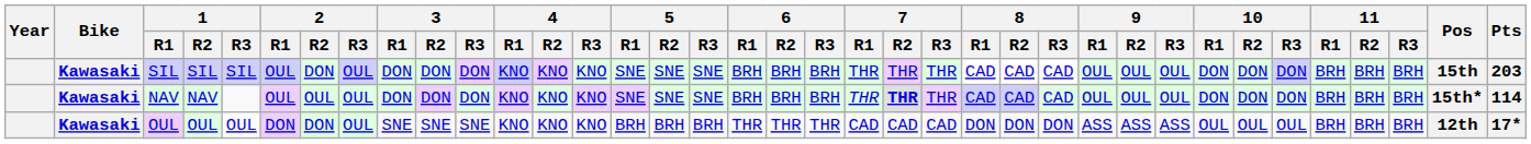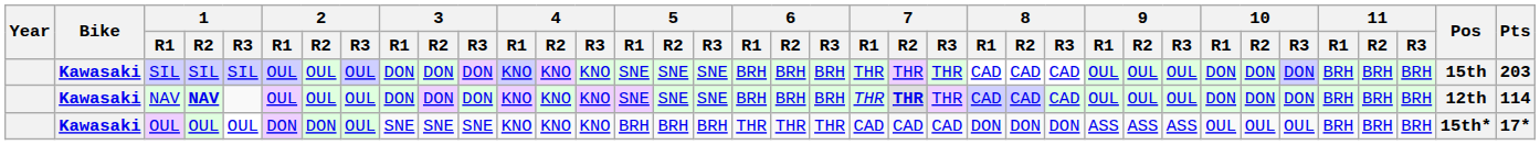row 3 | 2 / R2: DON -> OUL
row 4 | 1 / R2: normal -> bold
row 4 | Pos: 15th* -> 12th
row 5 | Pos: 12th -> 15th*
